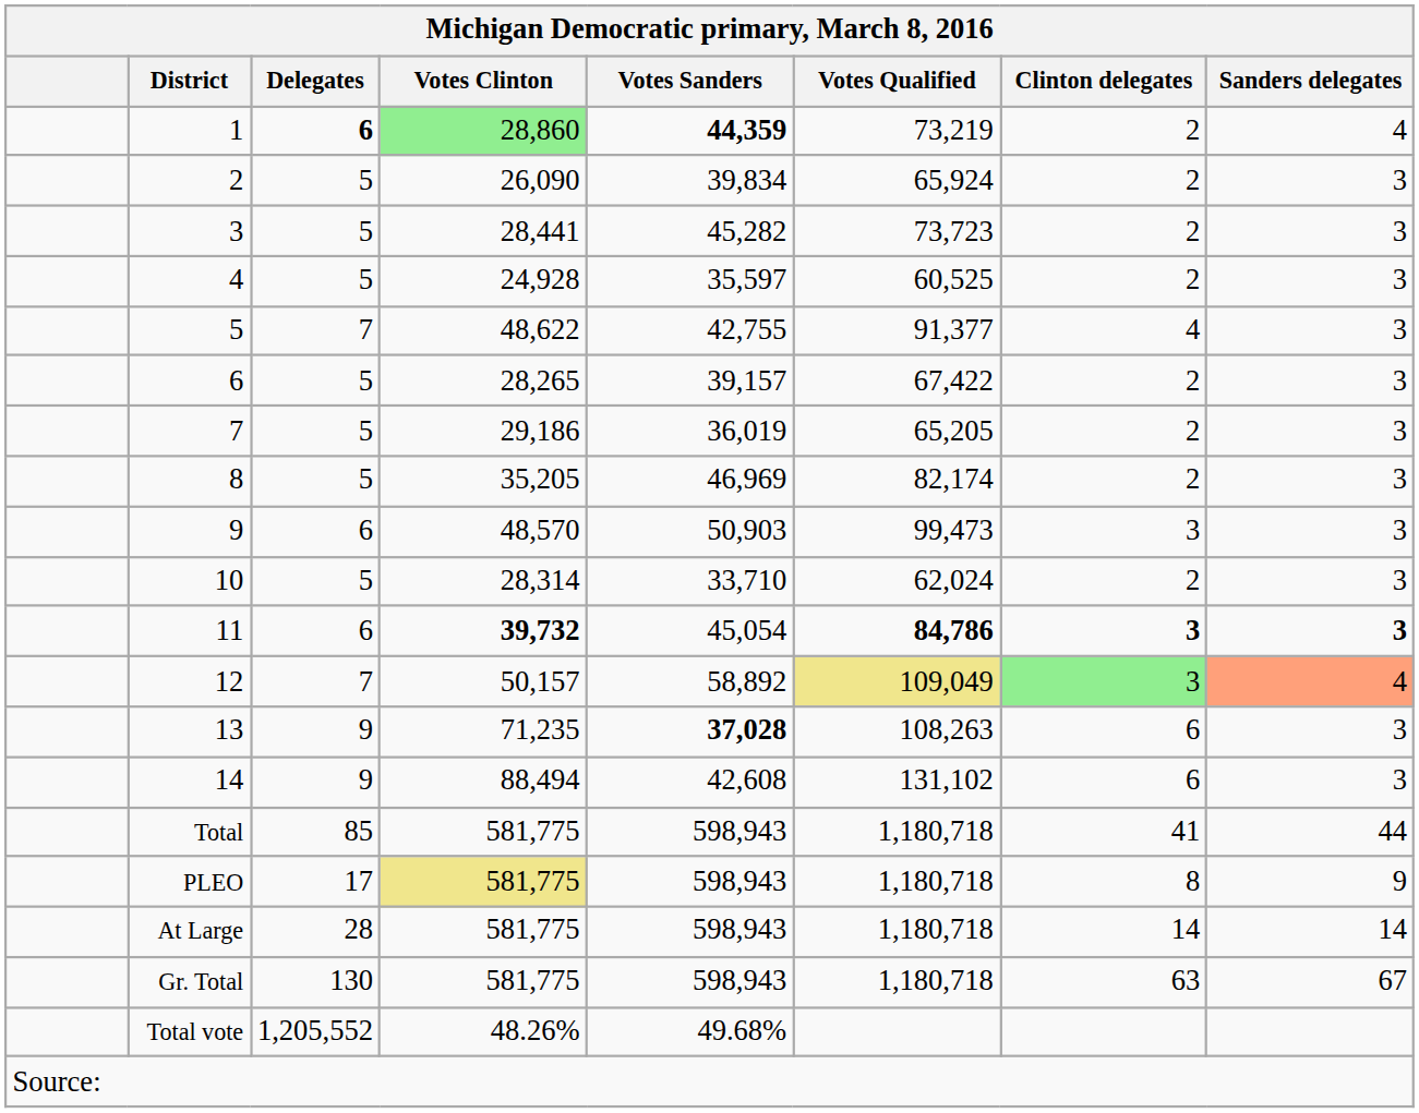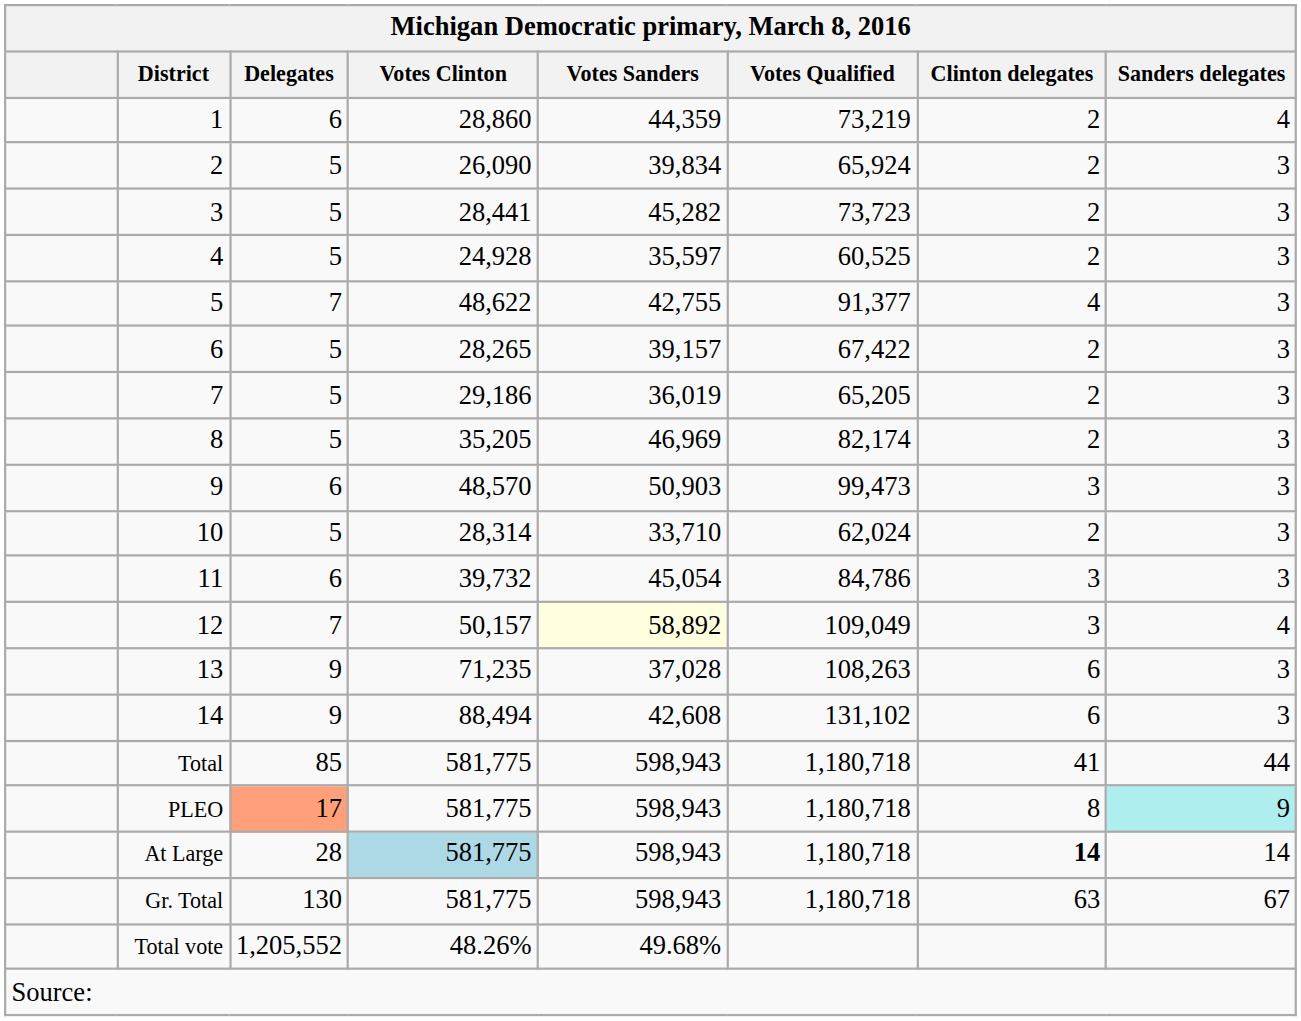1 | Delegates: bold -> normal
1 | Votes Clinton: lightgreen background -> no background
1 | Votes Sanders: bold -> normal
11 | Votes Clinton: bold -> normal
11 | Votes Qualified: bold -> normal
11 | Clinton delegates: bold -> normal
11 | Sanders delegates: bold -> normal
12 | Votes Sanders: no background -> lightyellow background
12 | Votes Qualified: khaki background -> no background
12 | Clinton delegates: lightgreen background -> no background
12 | Sanders delegates: lightsalmon background -> no background
13 | Votes Sanders: bold -> normal
PLEO | Delegates: no background -> lightsalmon background
PLEO | Votes Clinton: khaki background -> no background
PLEO | Sanders delegates: no background -> paleturquoise background
At Large | Votes Clinton: no background -> lightblue background
At Large | Clinton delegates: normal -> bold
